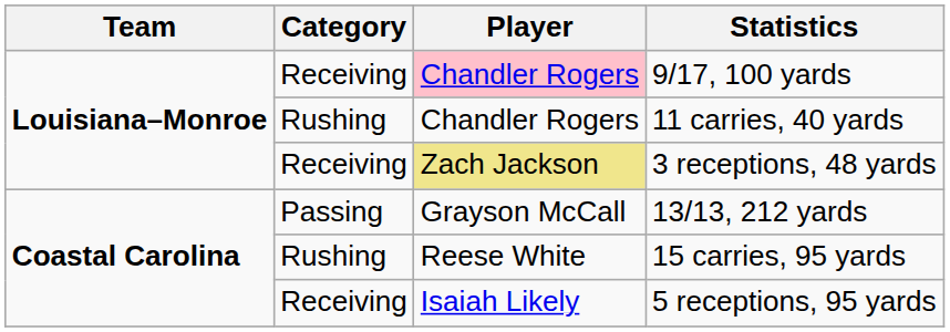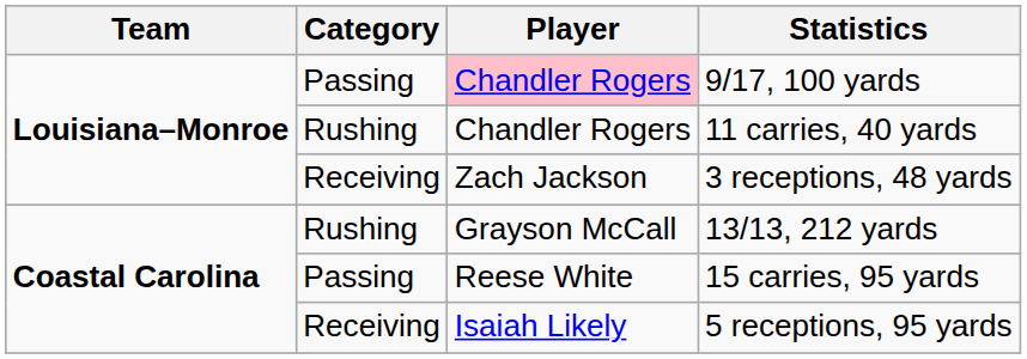9/17, 100 yards | Category: Receiving -> Passing
3 receptions, 48 yards | Player: khaki background -> no background
13/13, 212 yards | Category: Passing -> Rushing
15 carries, 95 yards | Category: Rushing -> Passing
